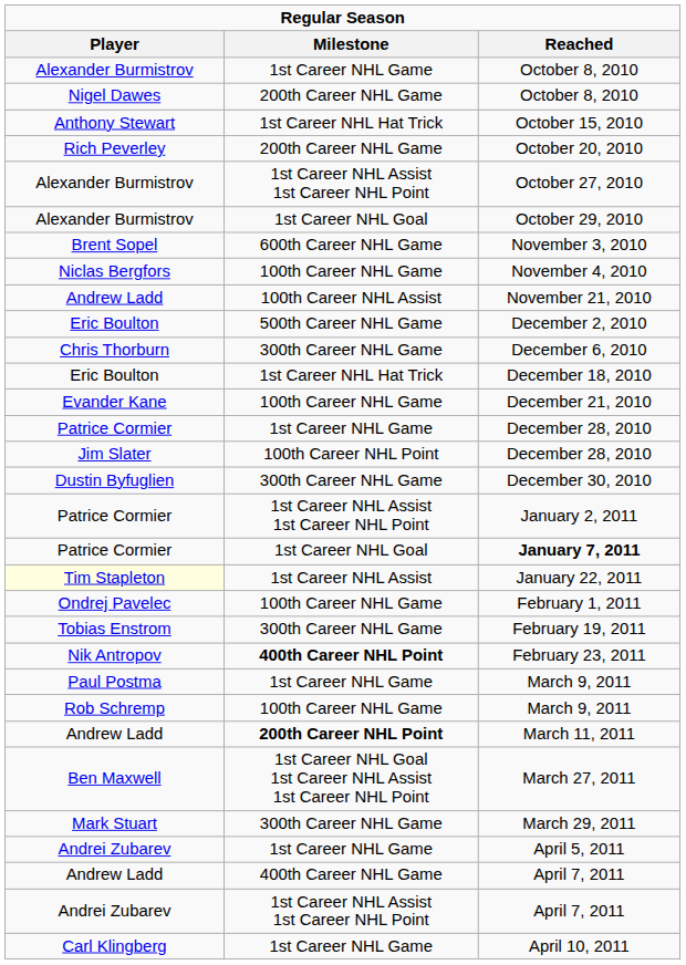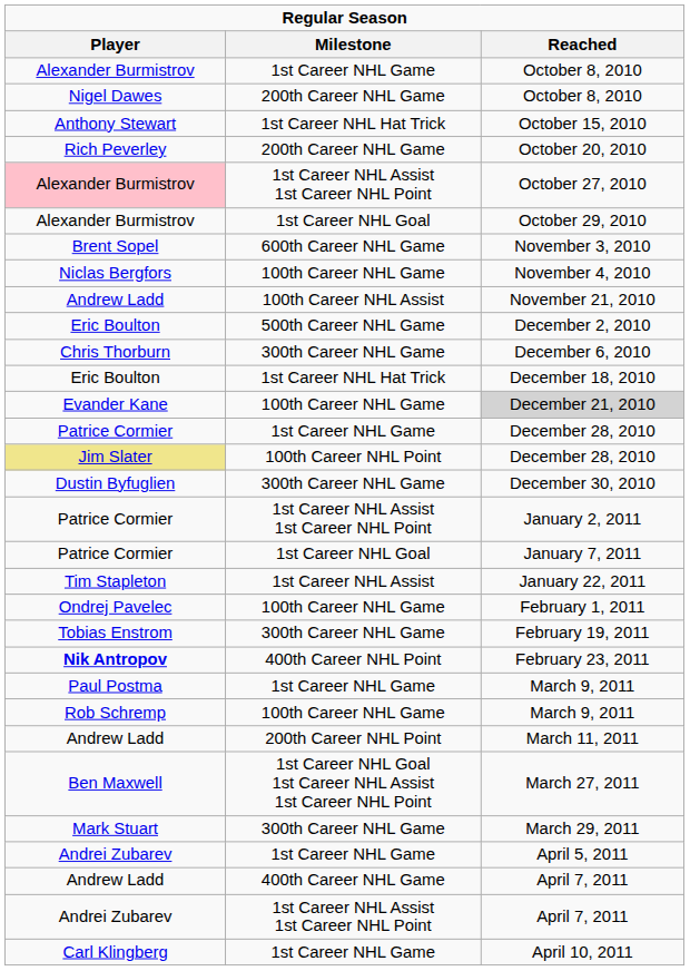row 7 | Player: no background -> pink background
row 15 | Reached: no background -> lightgrey background
row 17 | Player: no background -> khaki background
row 20 | Reached: bold -> normal
row 21 | Player: lightyellow background -> no background
row 24 | Player: normal -> bold
row 24 | Milestone: bold -> normal
row 27 | Milestone: bold -> normal
